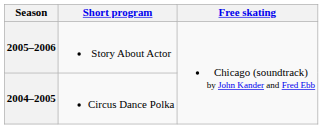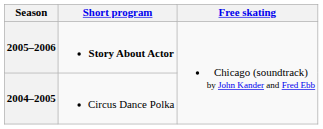2005–2006 | Short program: normal -> bold
